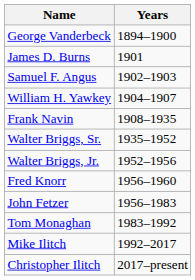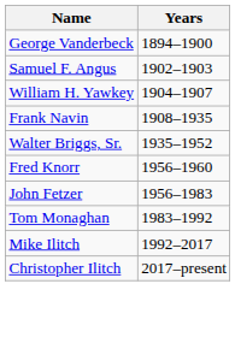- row: James D. Burns | 1901
- row: Walter Briggs, Jr. | 1952–1956
